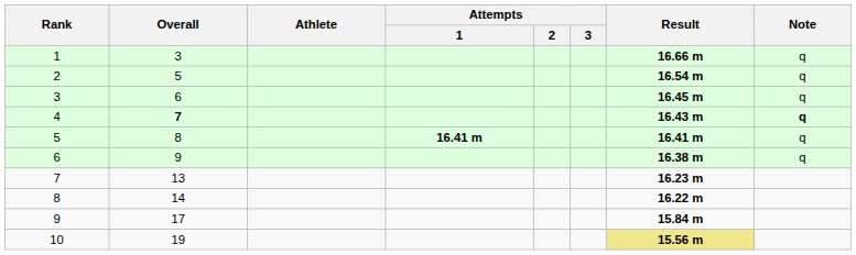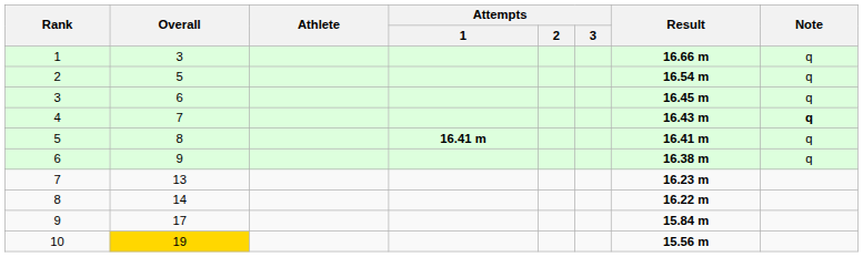4 | Overall: bold -> normal
10 | Overall: no background -> gold background
10 | Result: khaki background -> no background
